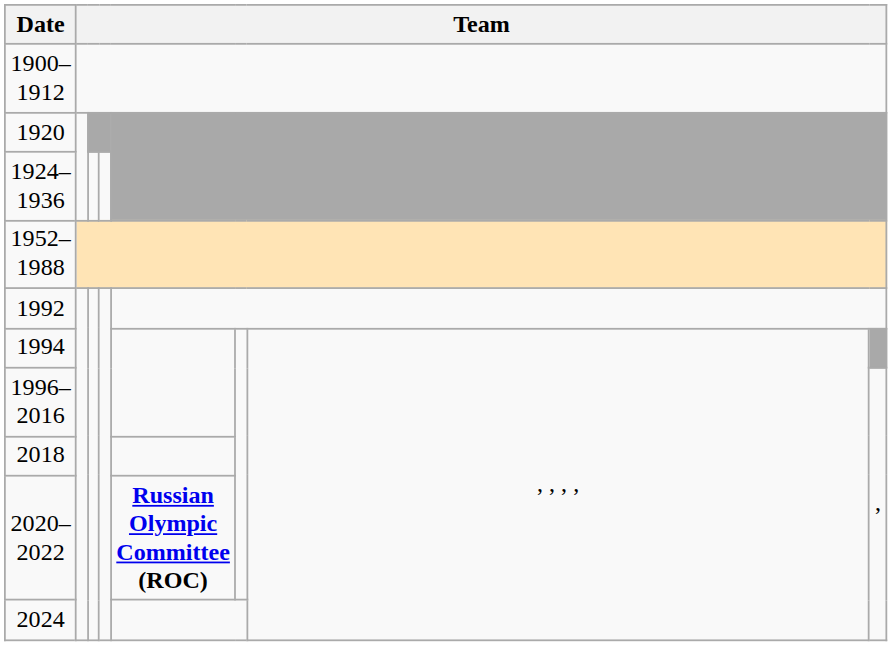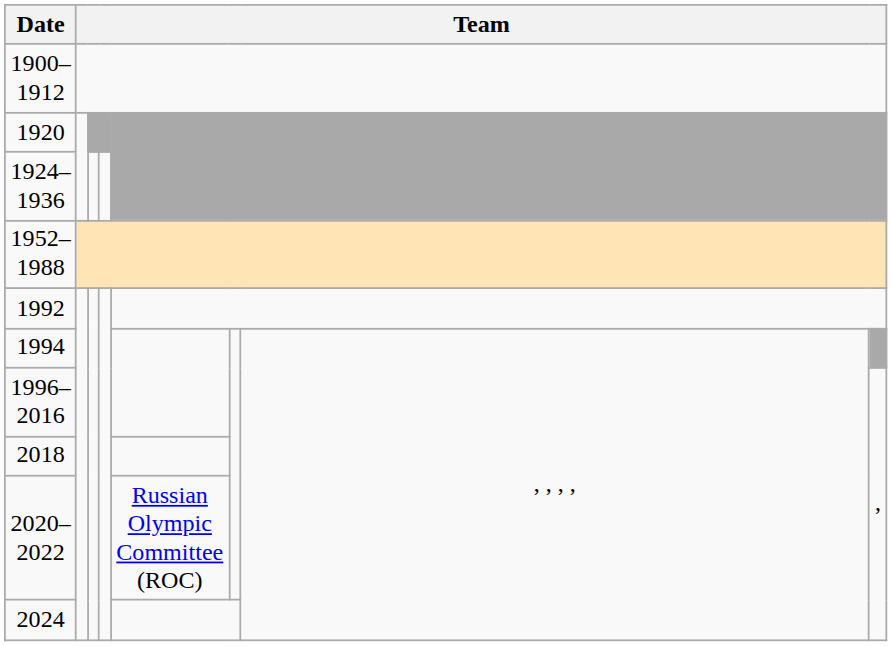2020–2022 | column 5: bold -> normal
